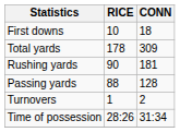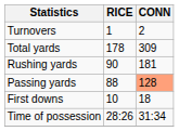rows swapped: First downs <-> Turnovers
Passing yards | CONN: no background -> lightsalmon background
